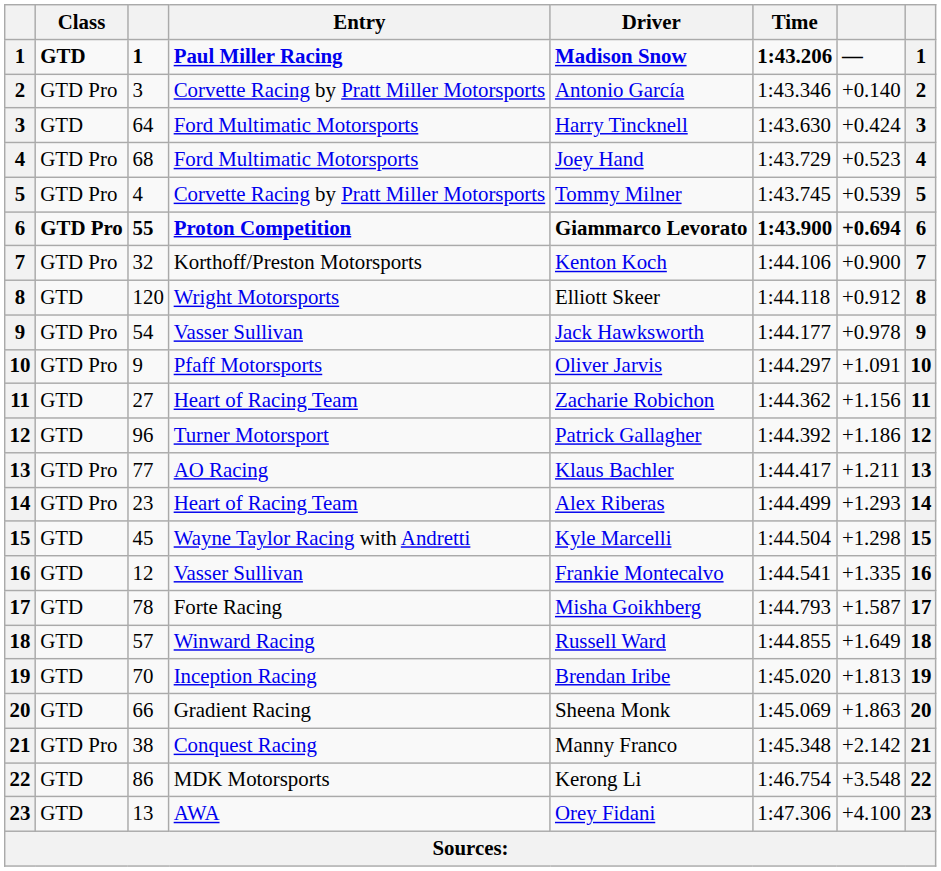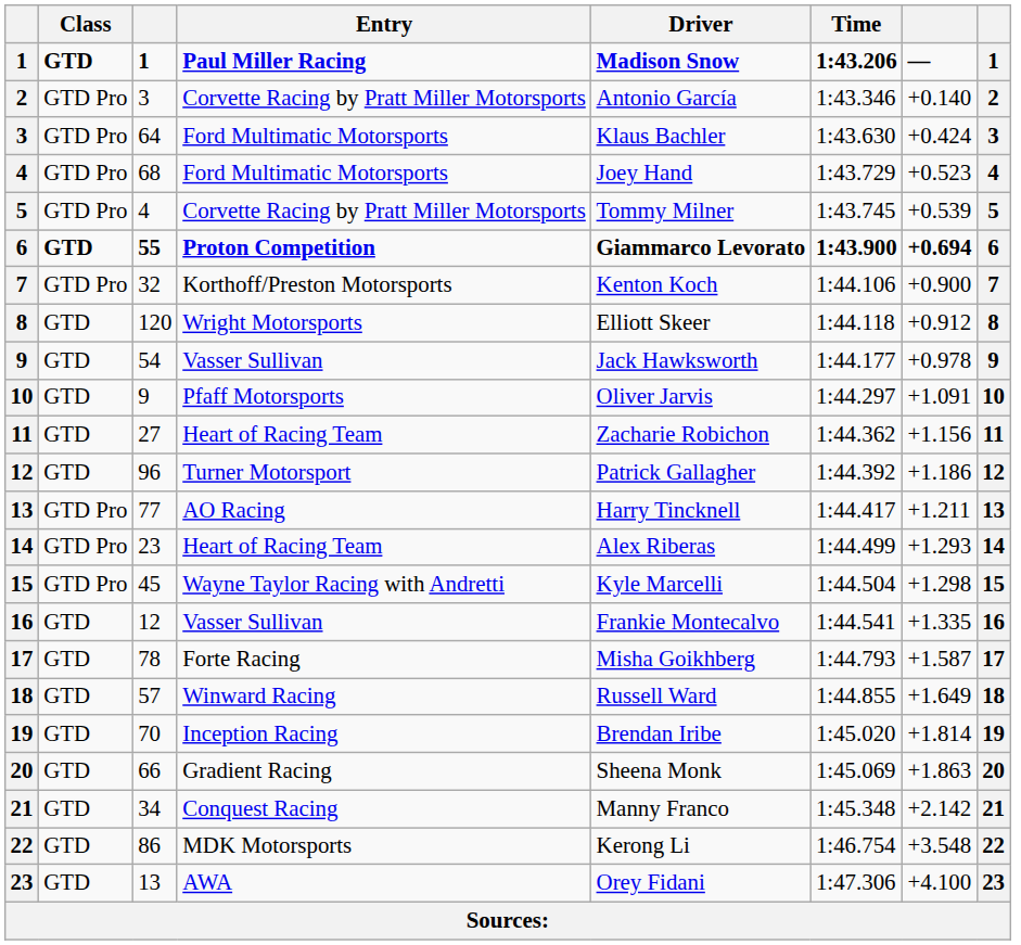row 4 | Class: GTD -> GTD Pro
row 4 | Driver: Harry Tincknell -> Klaus Bachler
row 7 | Class: GTD Pro -> GTD
row 10 | Class: GTD Pro -> GTD
row 11 | Class: GTD Pro -> GTD
row 14 | Driver: Klaus Bachler -> Harry Tincknell
row 16 | Class: GTD -> GTD Pro
row 20 | column 7: +1.813 -> +1.814
row 22 | Class: GTD Pro -> GTD
row 22 | column 3: 38 -> 34
